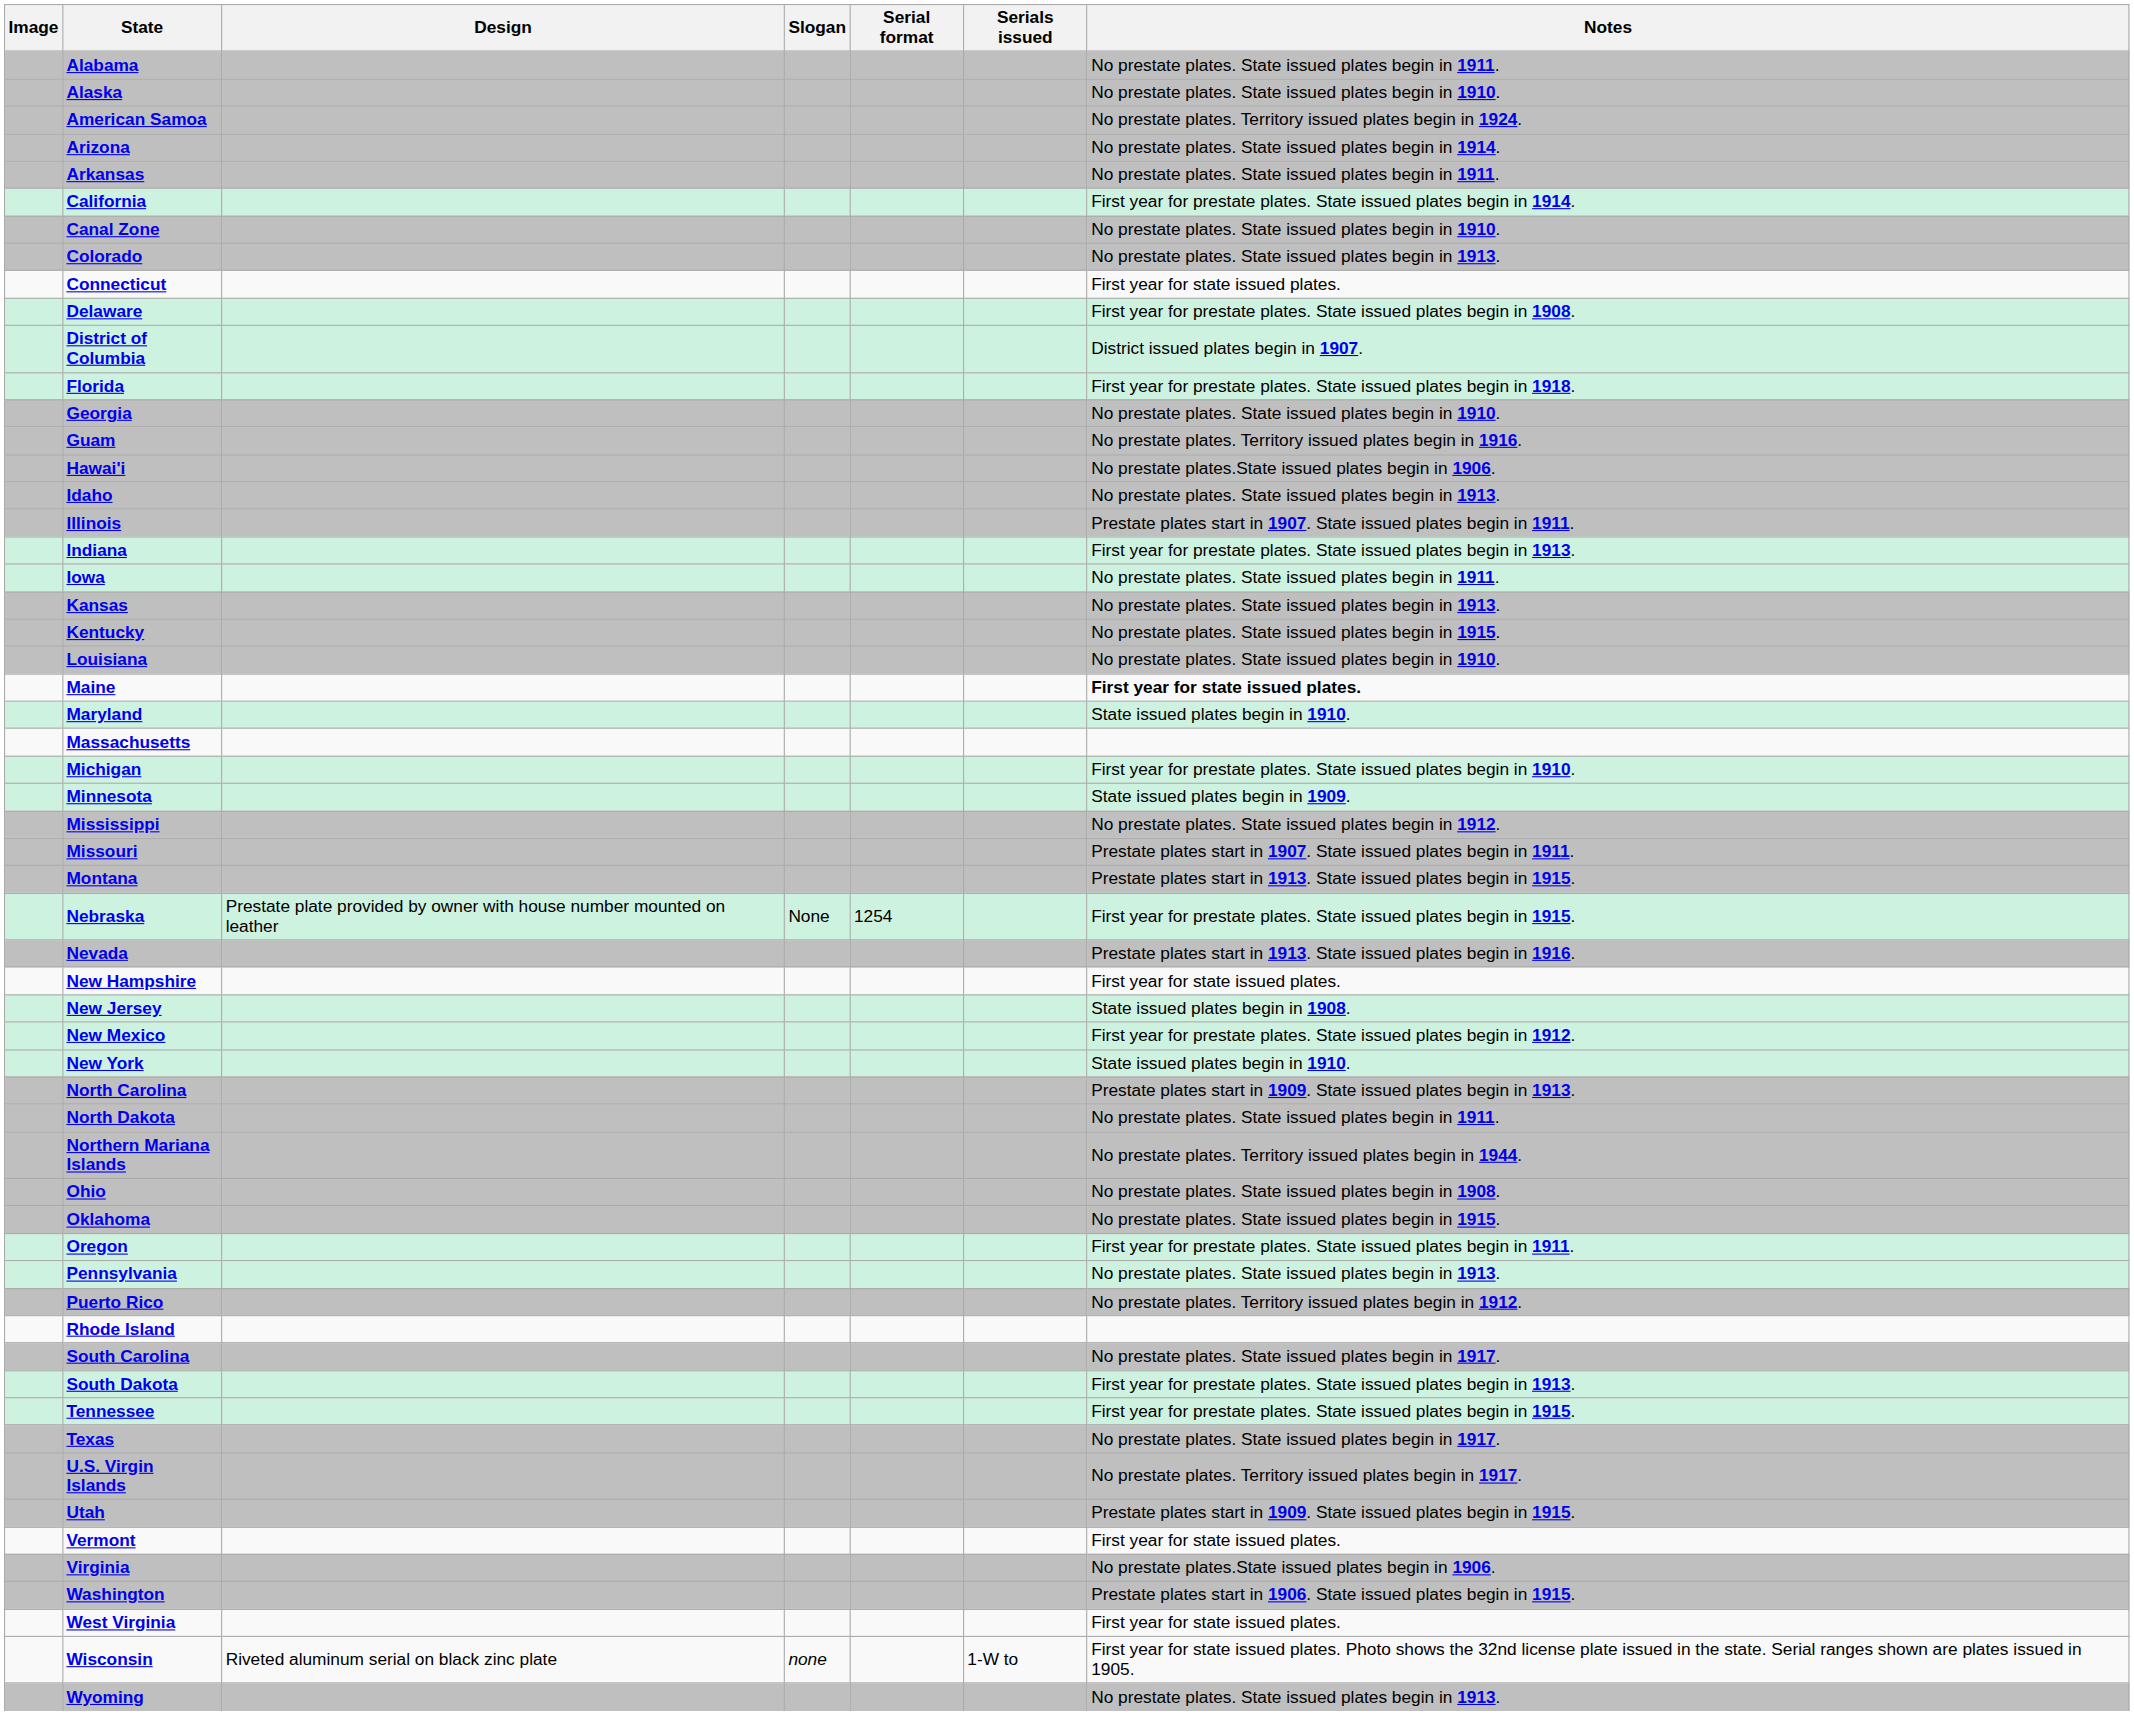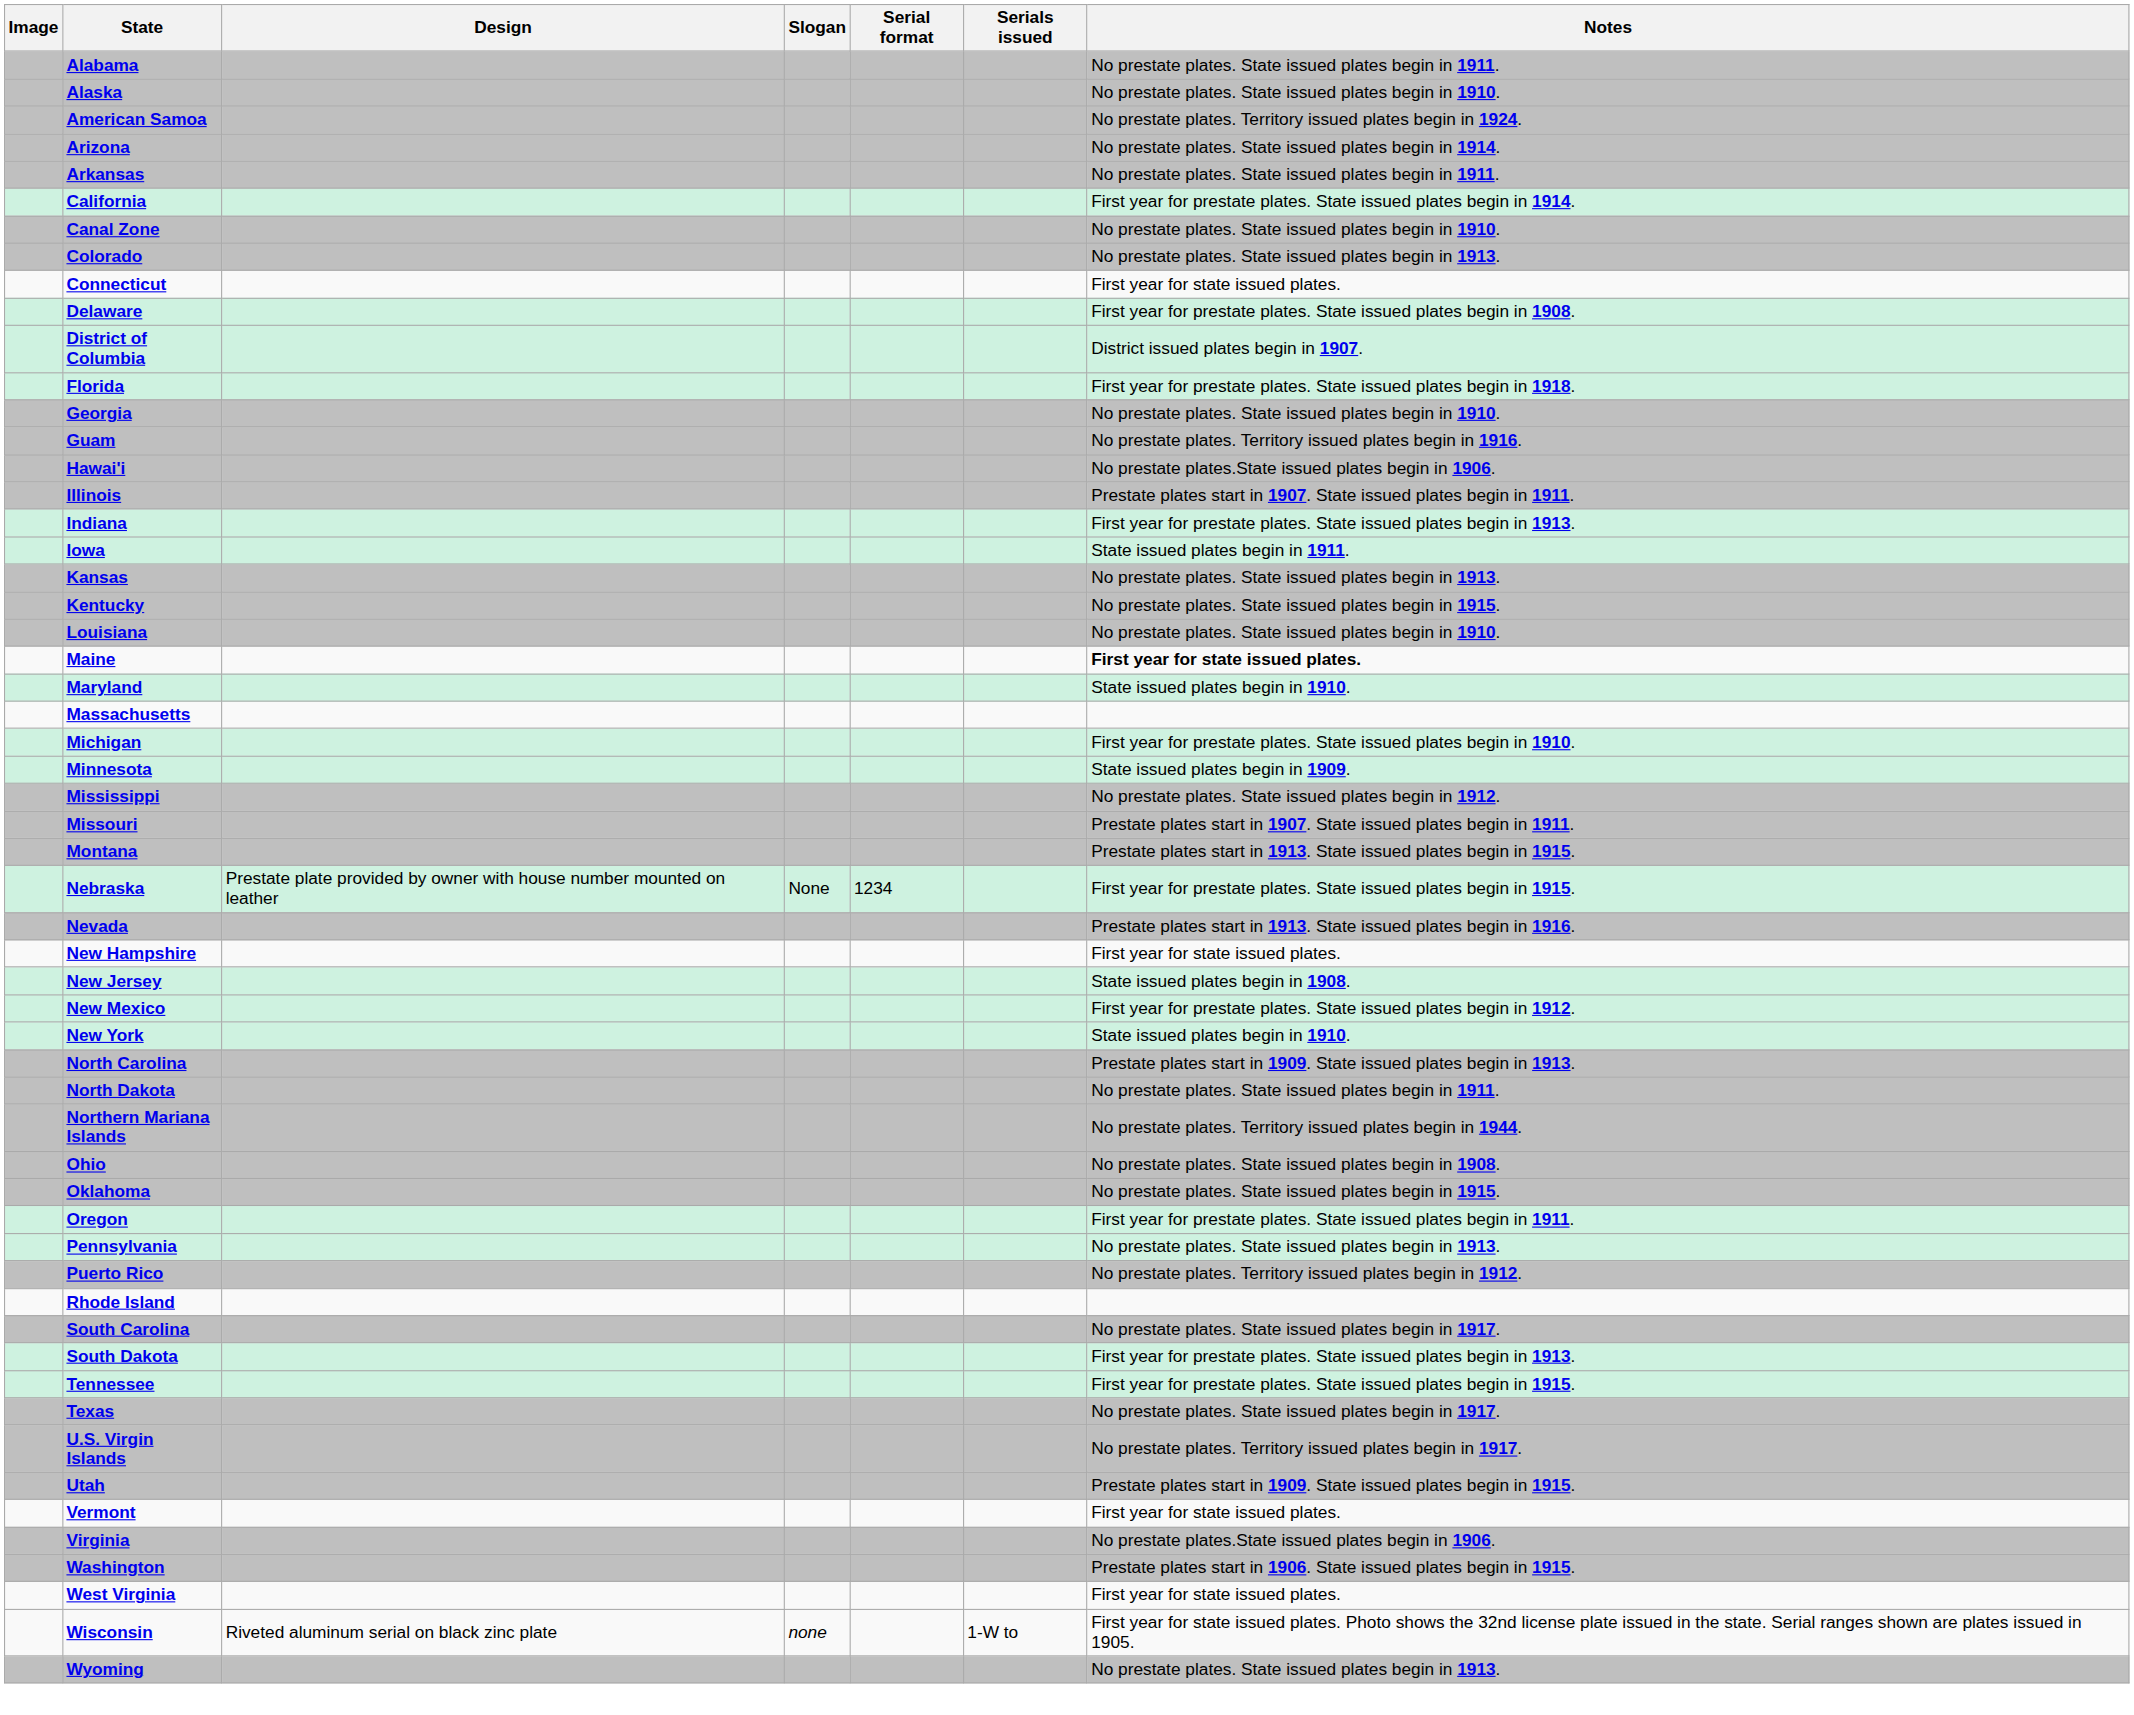- row: Idaho | No prestate plates. State issued plates begin in 1913.
Iowa | Notes: No prestate plates. State issued plates begin in 1911. -> State issued plates begin in 1911.
Nebraska | Serial format: 1254 -> 1234
